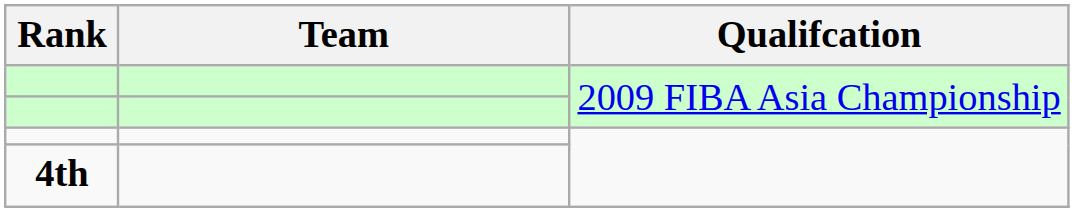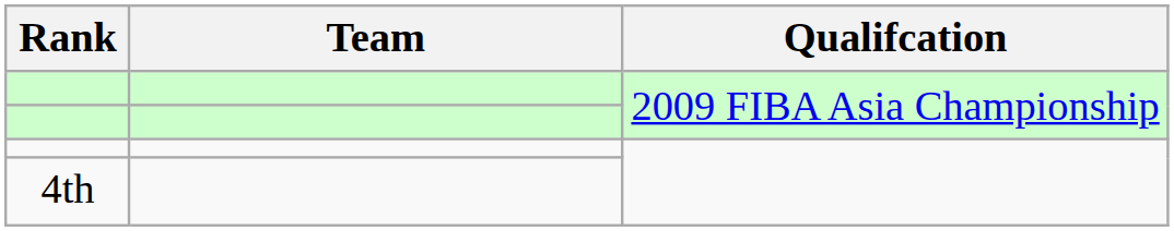4th | Rank: bold -> normal
